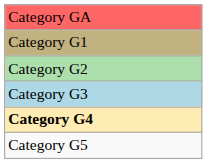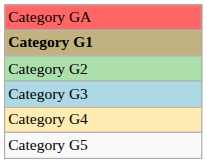row 2 | column 1: normal -> bold
row 5 | column 1: bold -> normal
